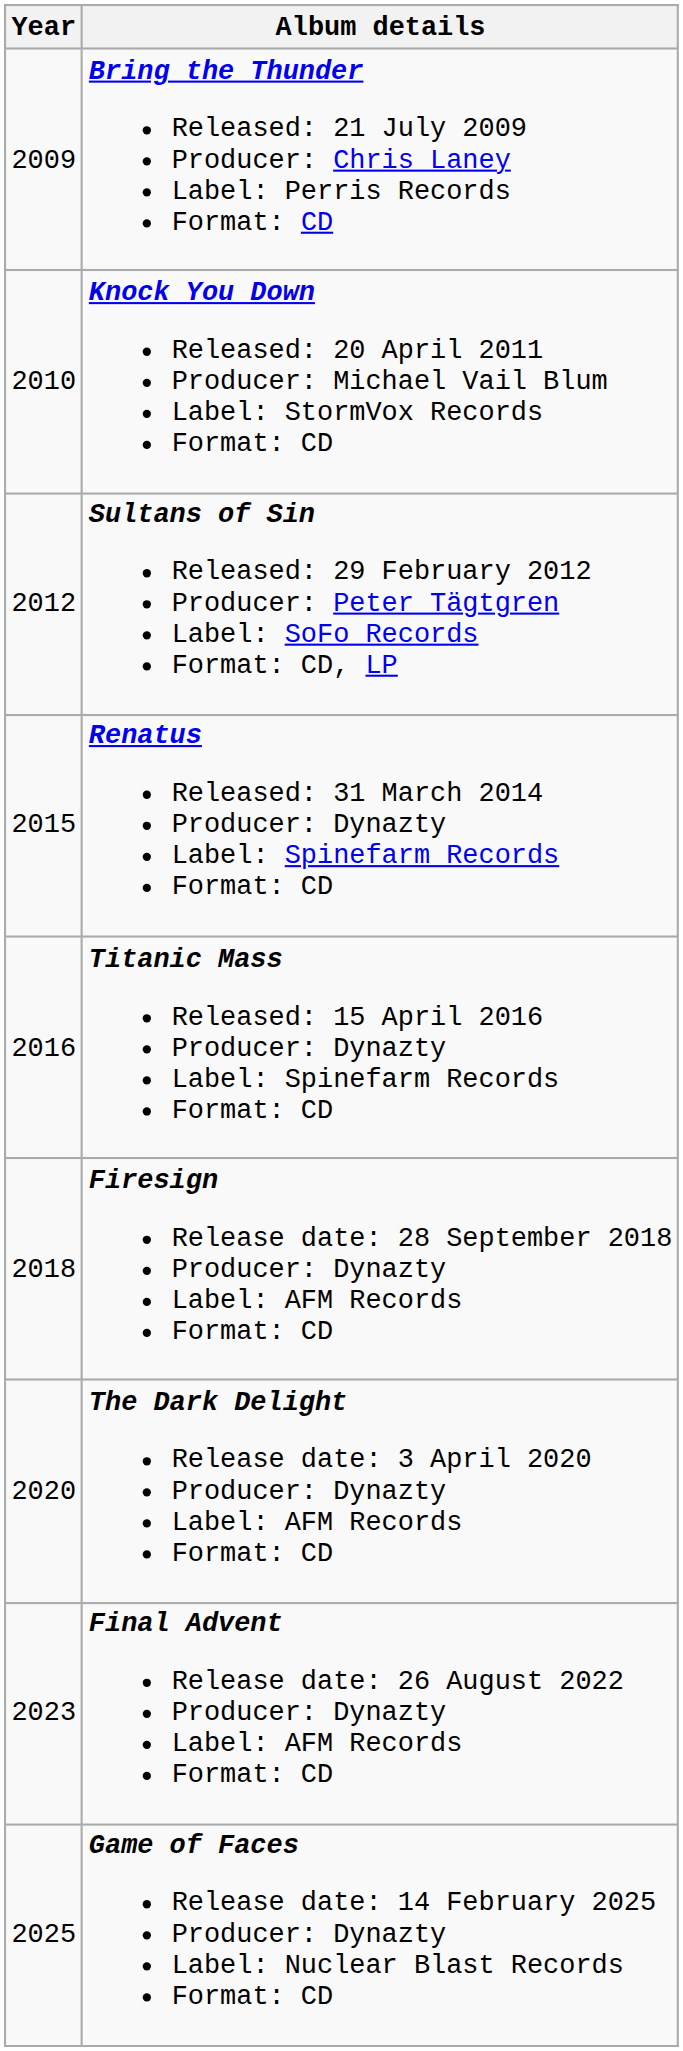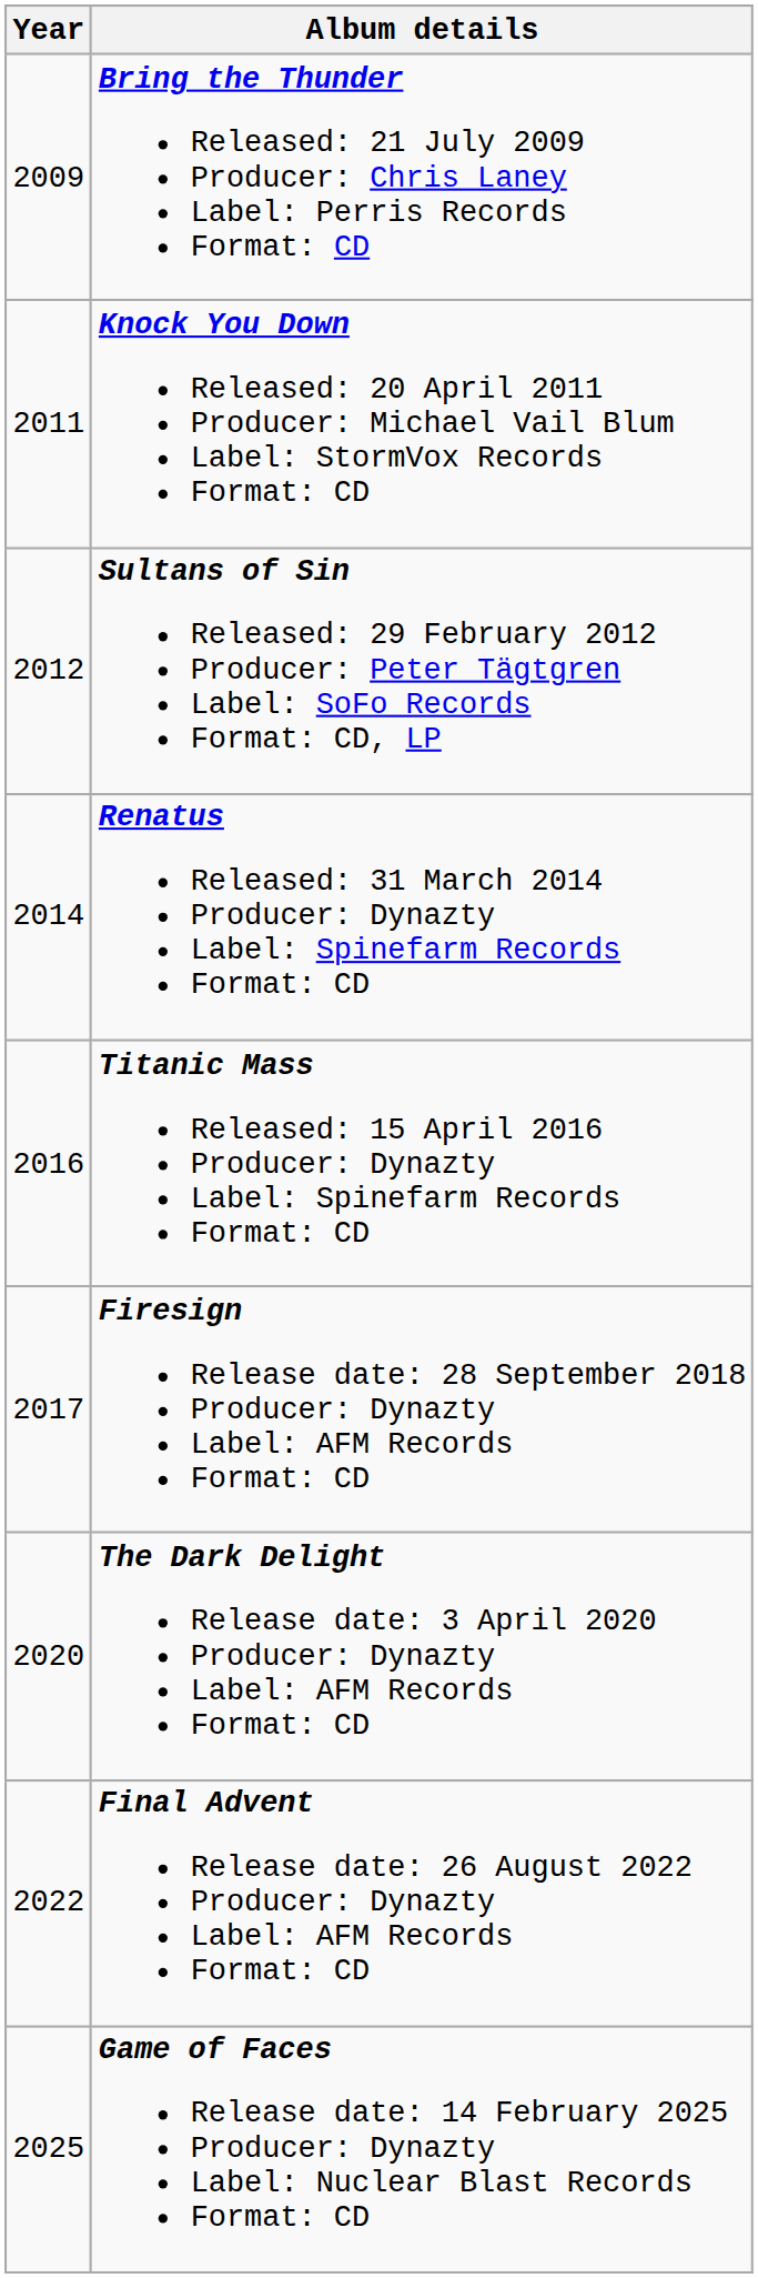row 3 | Year: 2010 -> 2011
row 5 | Year: 2015 -> 2014
row 7 | Year: 2018 -> 2017
row 9 | Year: 2023 -> 2022
